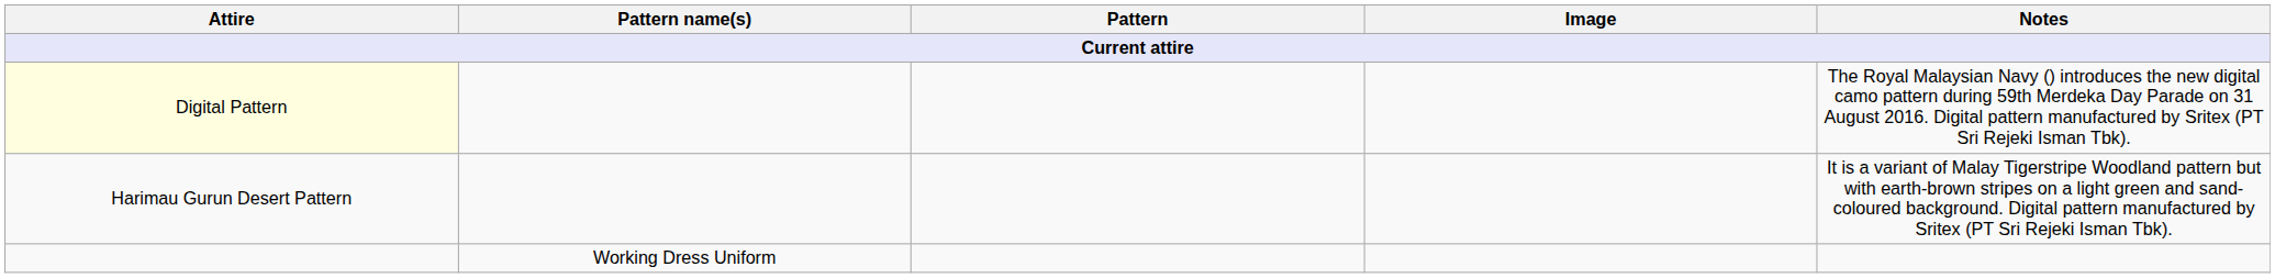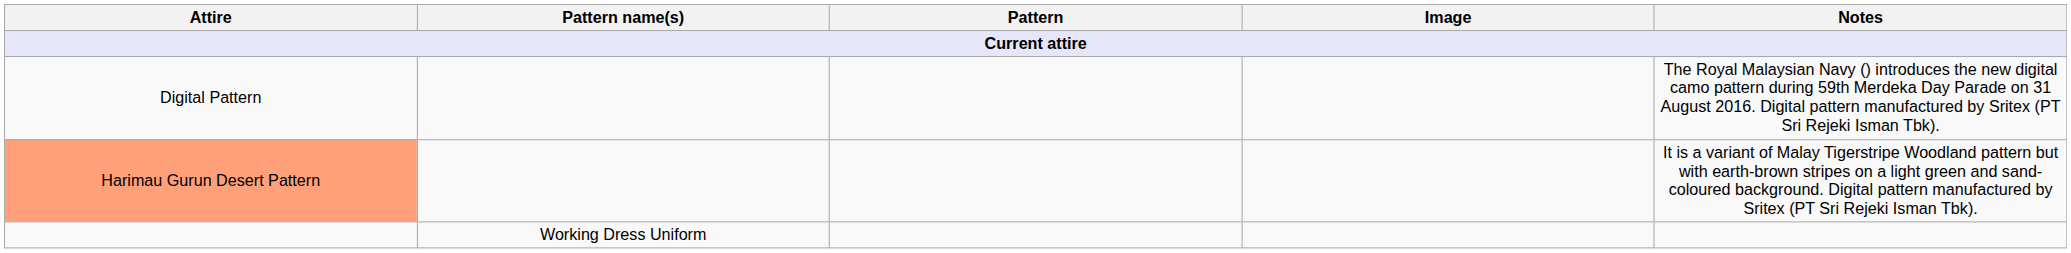Digital Pattern | Attire: lightyellow background -> no background
Harimau Gurun Desert Pattern | Attire: no background -> lightsalmon background
